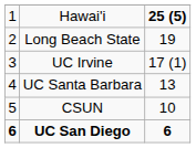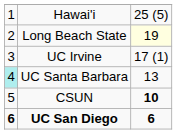Hawai'i | column 3: bold -> normal
Long Beach State | column 3: no background -> lightyellow background
UC Santa Barbara | column 1: no background -> paleturquoise background
CSUN | column 3: normal -> bold
